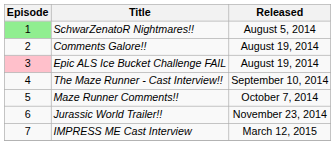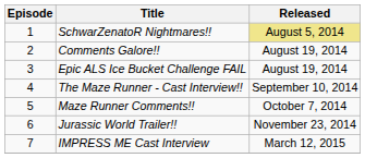SchwarZenatoR Nightmares!! | Episode: lightgreen background -> no background
SchwarZenatoR Nightmares!! | Released: no background -> khaki background
Epic ALS Ice Bucket Challenge FAIL | Episode: pink background -> no background
